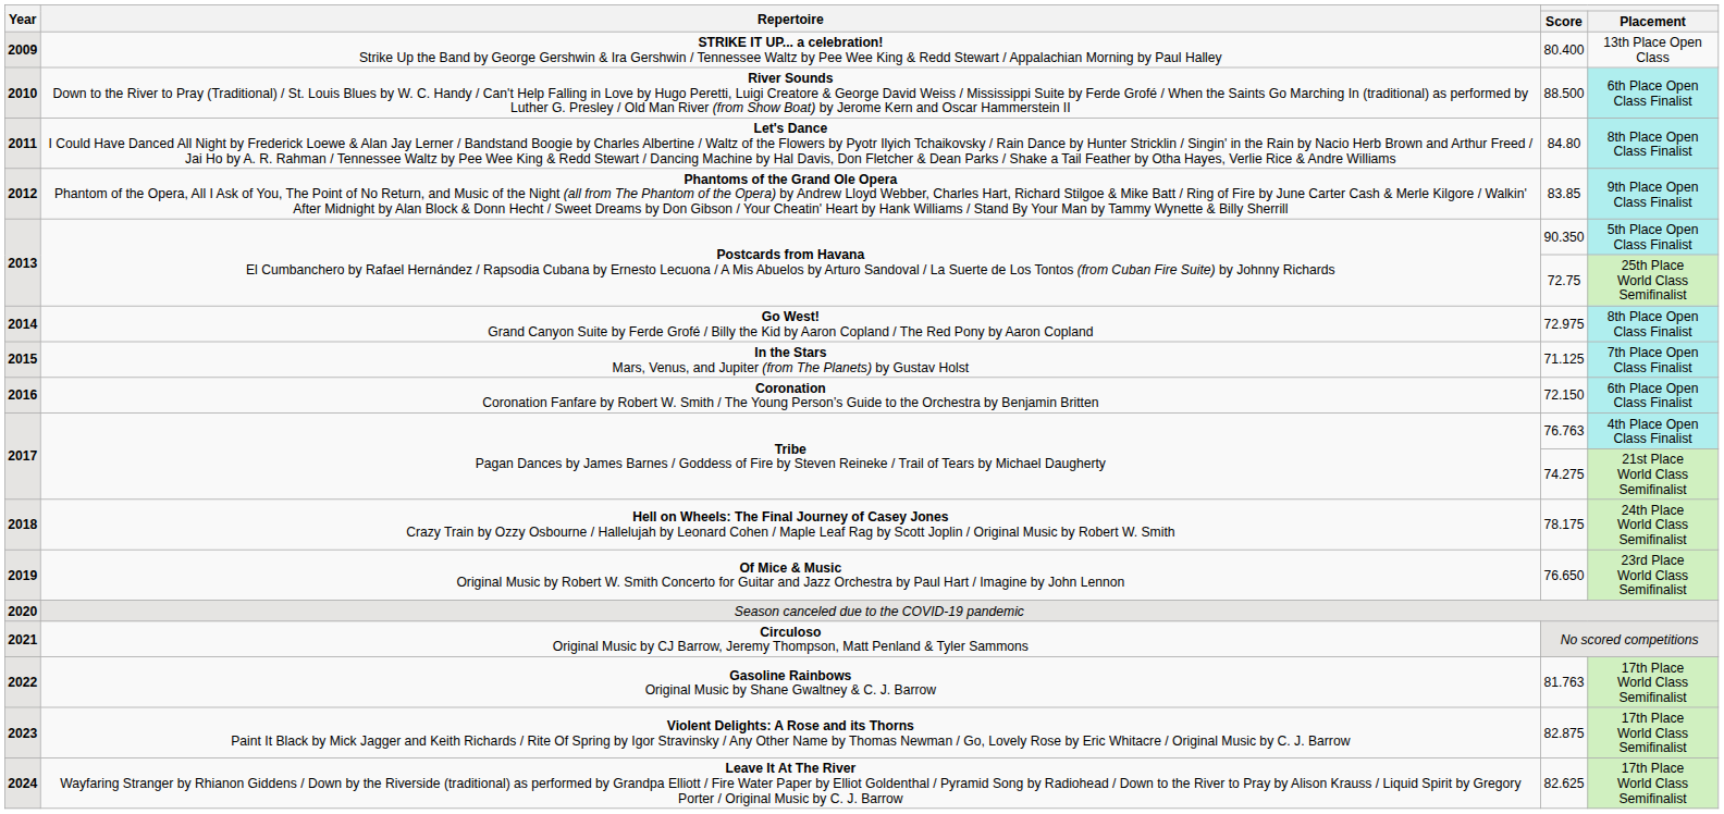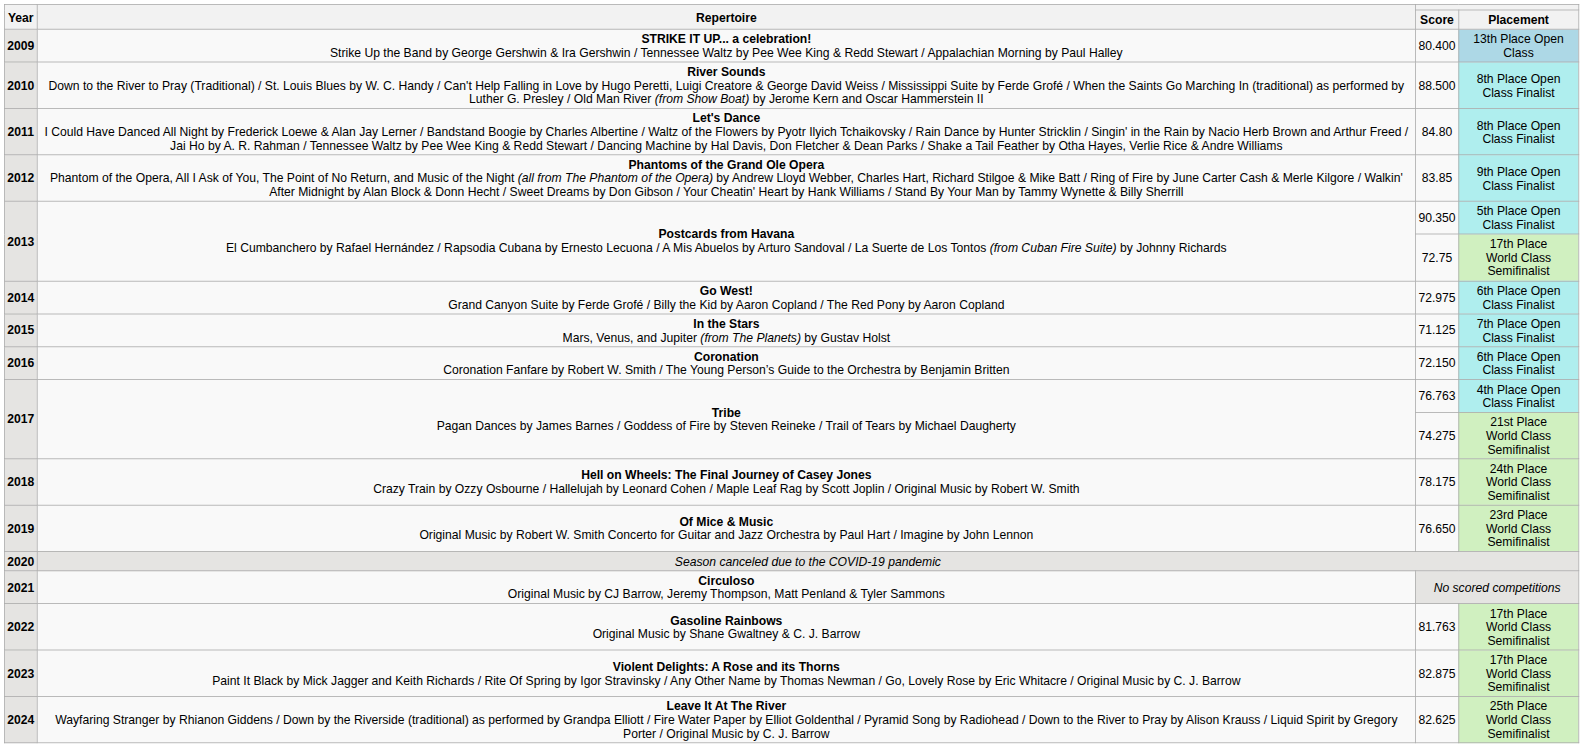80.400 | Placement: no background -> lightblue background
88.500 | Placement: 6th Place Open Class Finalist -> 8th Place Open Class Finalist
72.75 | Placement: 25th Place World Class Semifinalist -> 17th Place World Class Semifinalist
72.975 | Placement: 8th Place Open Class Finalist -> 6th Place Open Class Finalist
82.625 | Placement: 17th Place World Class Semifinalist -> 25th Place World Class Semifinalist
